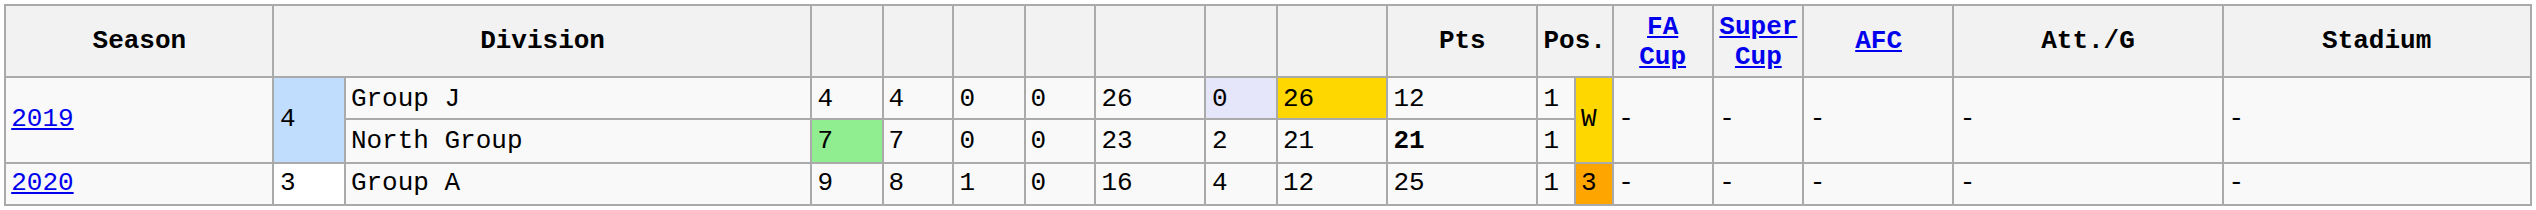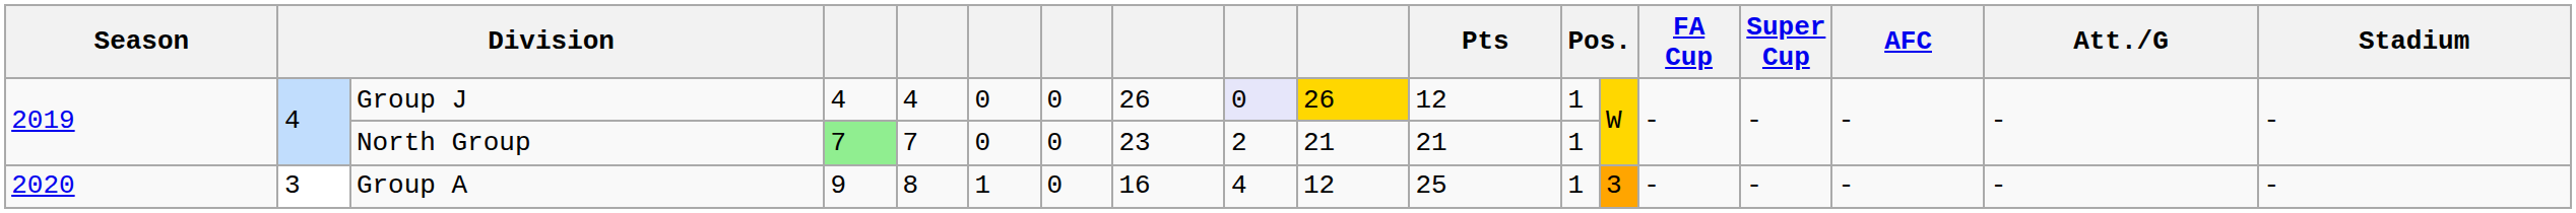North Group | Pts: bold -> normal
